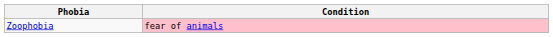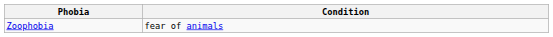Zoophobia | Condition: pink background -> no background
